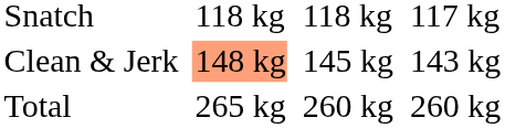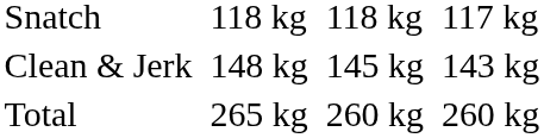Clean & Jerk | column 2: lightsalmon background -> no background
